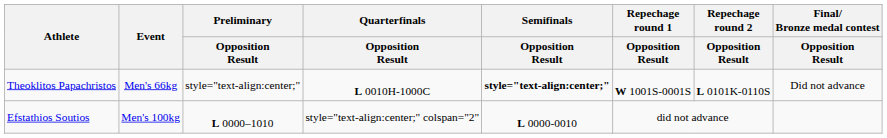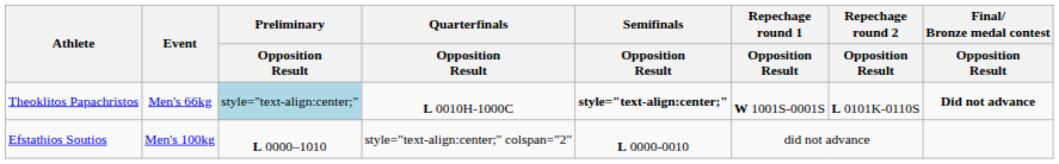Theoklitos Papachristos | Preliminary / Opposition Result: no background -> lightblue background
Theoklitos Papachristos | Final/ Bronze medal contest / Opposition Result: normal -> bold
